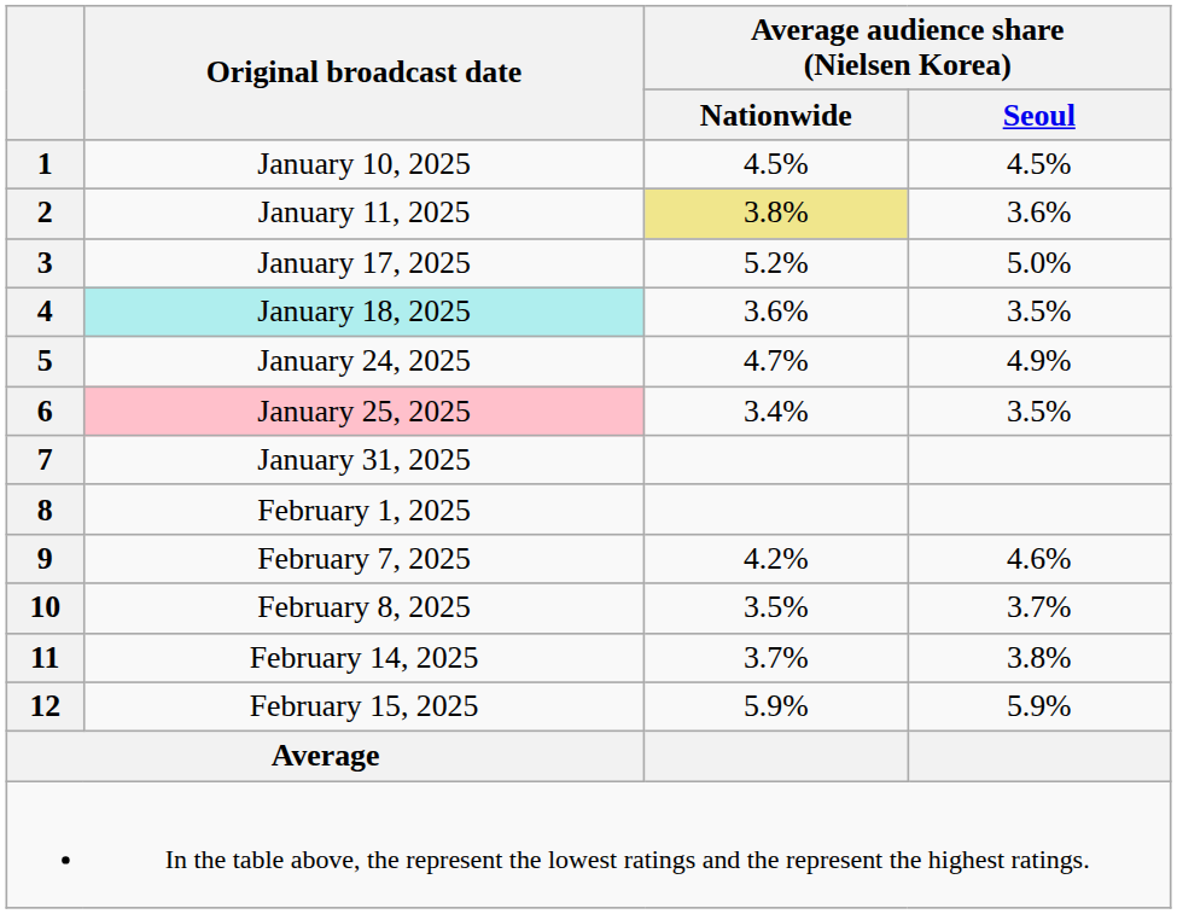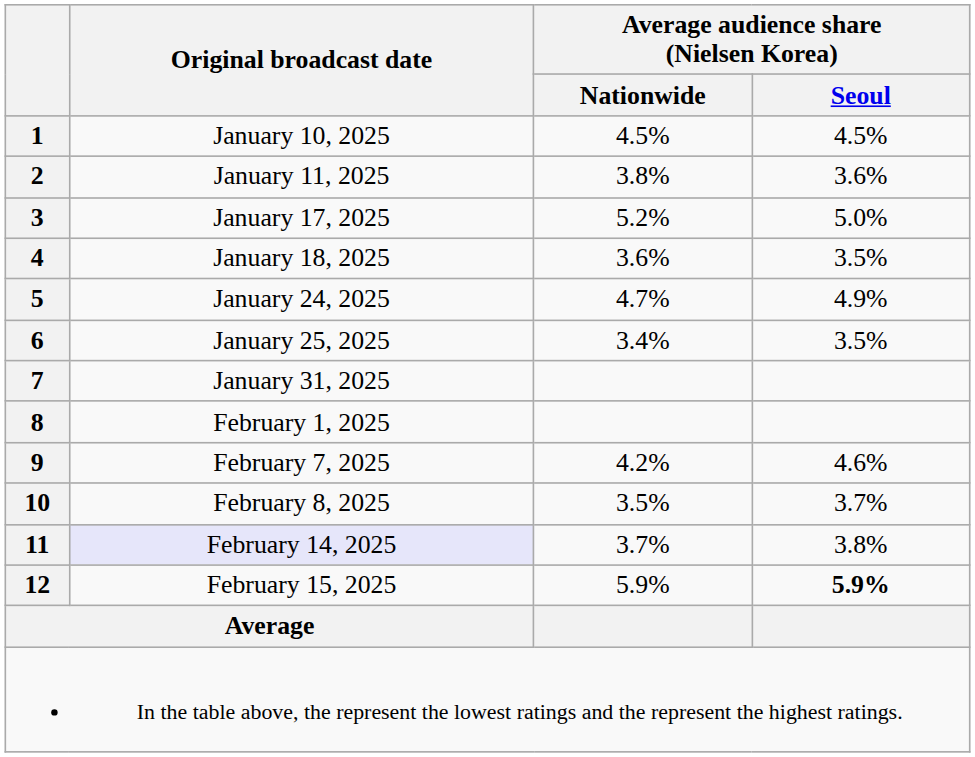2 | Average audience share (Nielsen Korea) / Nationwide: khaki background -> no background
4 | Original broadcast date: paleturquoise background -> no background
6 | Original broadcast date: pink background -> no background
11 | Original broadcast date: no background -> lavender background
12 | Average audience share (Nielsen Korea) / Seoul: normal -> bold
